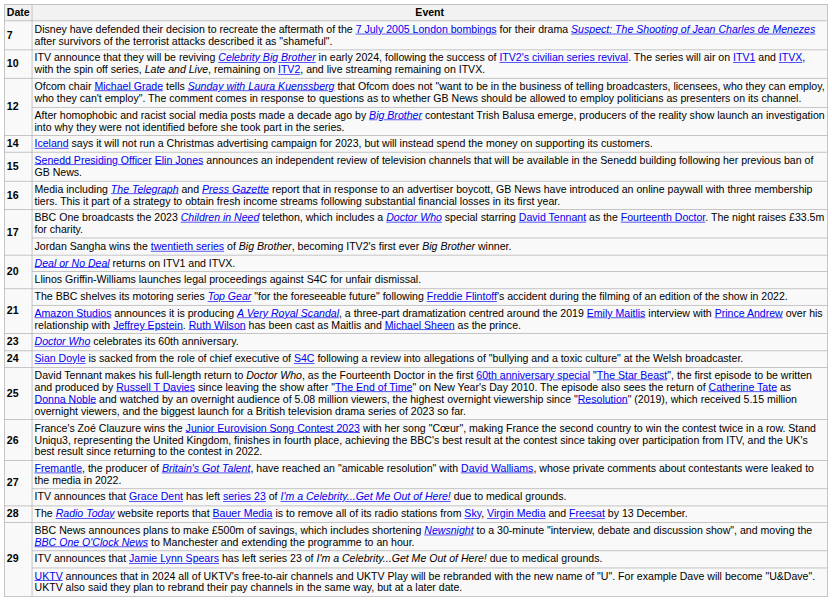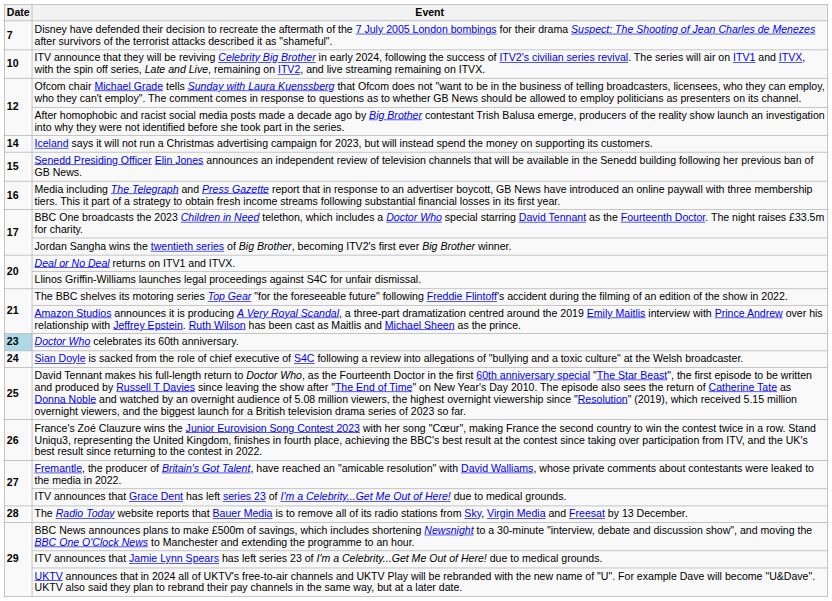Doctor Who celebrates its 60th anniversary. | Date: no background -> lightblue background
